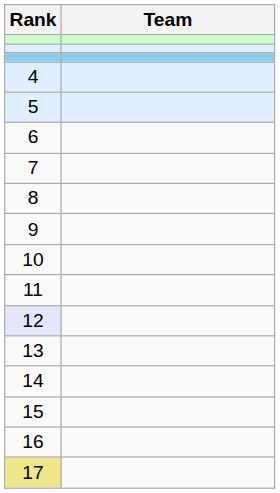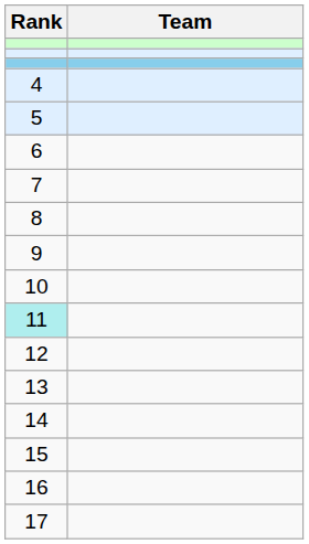row 12 | Rank: no background -> paleturquoise background
row 13 | Rank: lavender background -> no background
row 18 | Rank: khaki background -> no background
